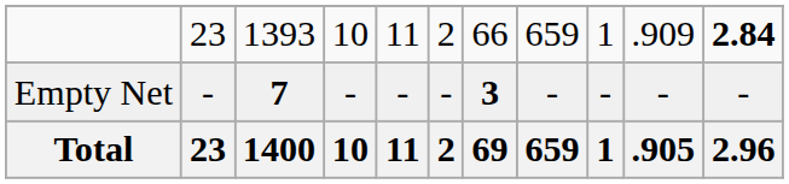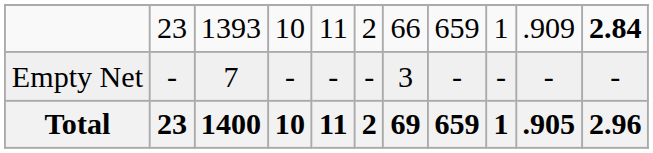Empty Net | column 3: bold -> normal
Empty Net | column 7: bold -> normal
